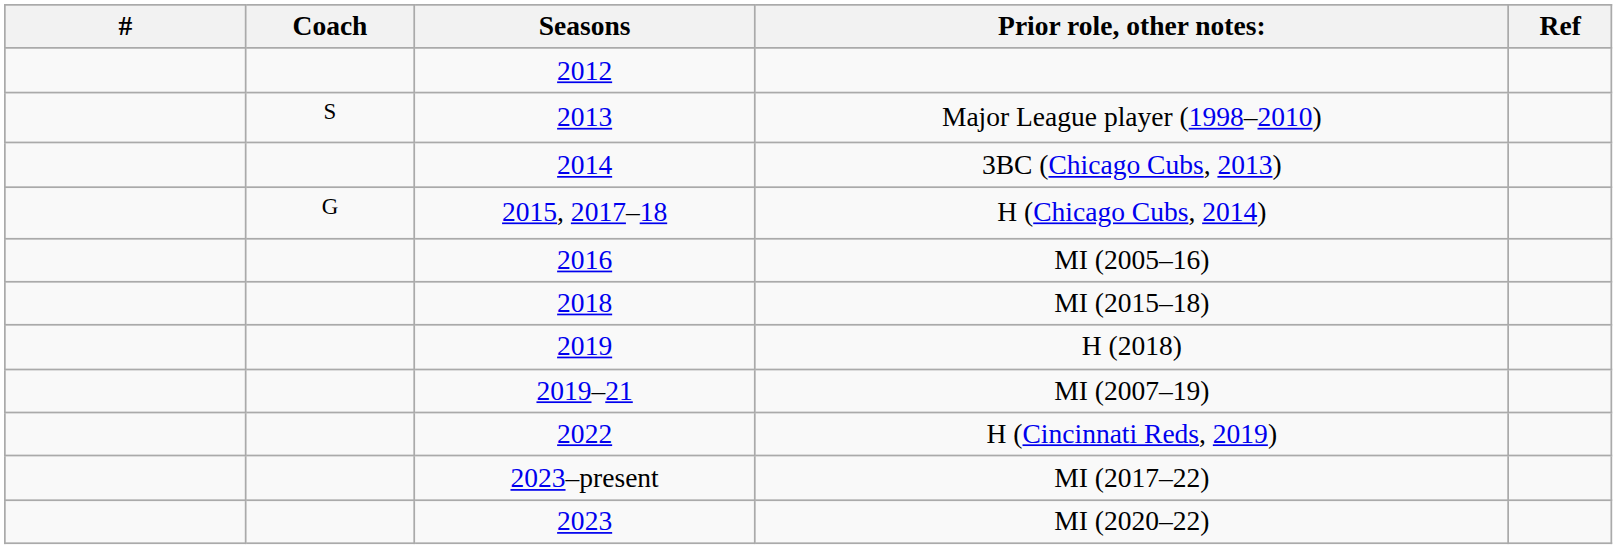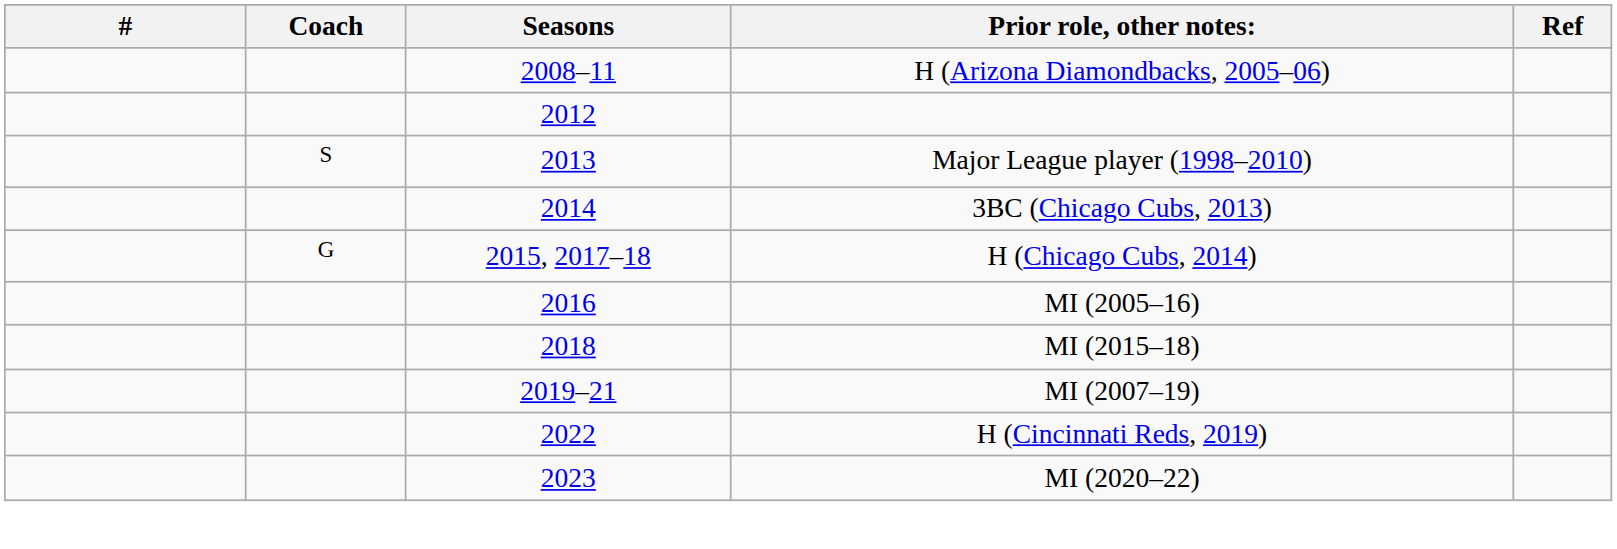+ row: 2008–11 | H (Arizona Diamondbacks, 2005–06)
- row: 2019 | H (2018)
- row: 2023–present | MI (2017–22)
